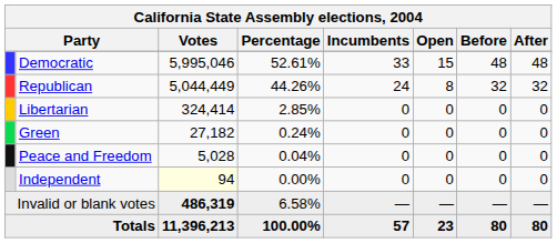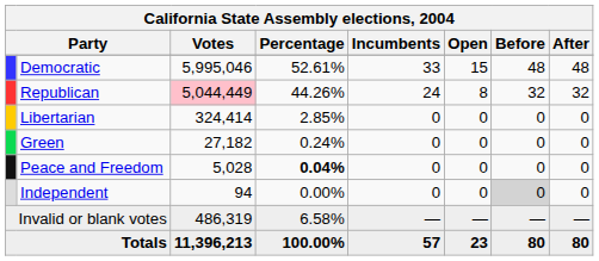Republican | Votes: no background -> pink background
Peace and Freedom | Percentage: normal -> bold
Independent | Votes: lightyellow background -> no background
Independent | Before: no background -> lightgrey background
Invalid or blank votes | Votes: bold -> normal
